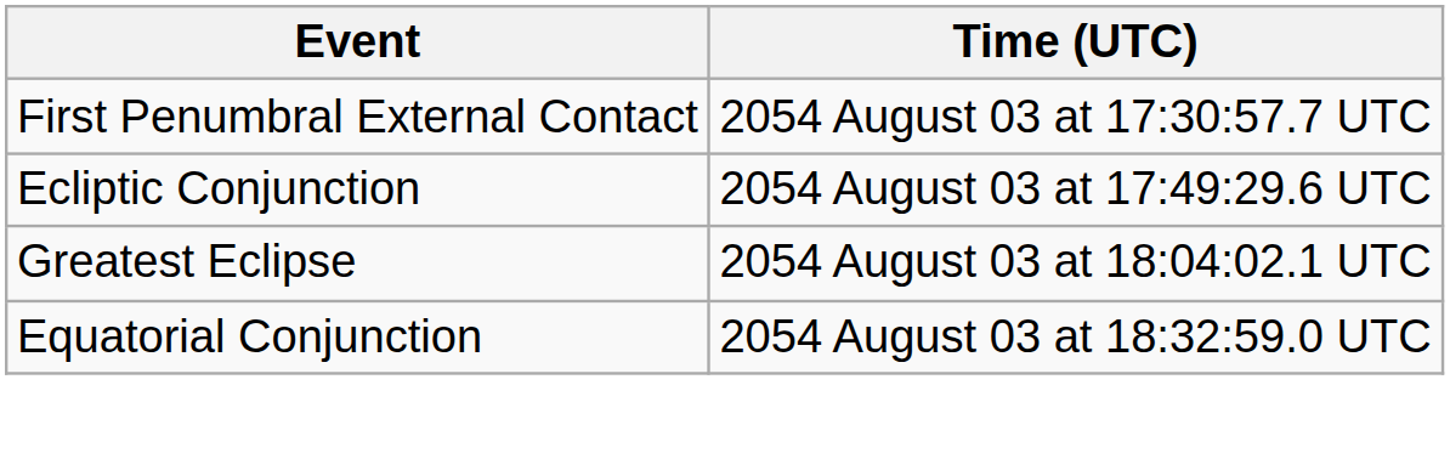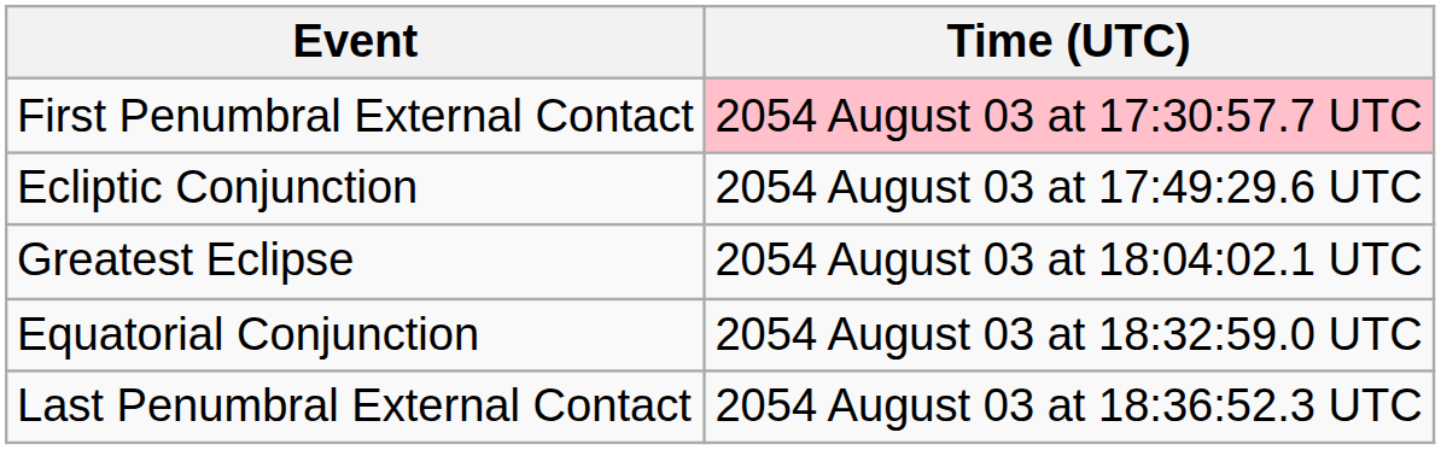First Penumbral External Contact | Time (UTC): no background -> pink background
+ row: Last Penumbral External Contact | 2054 August 03 at 18:36:52.3 UTC
